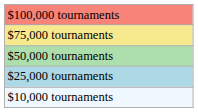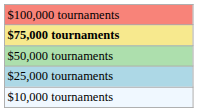row 2 | column 1: normal -> bold
